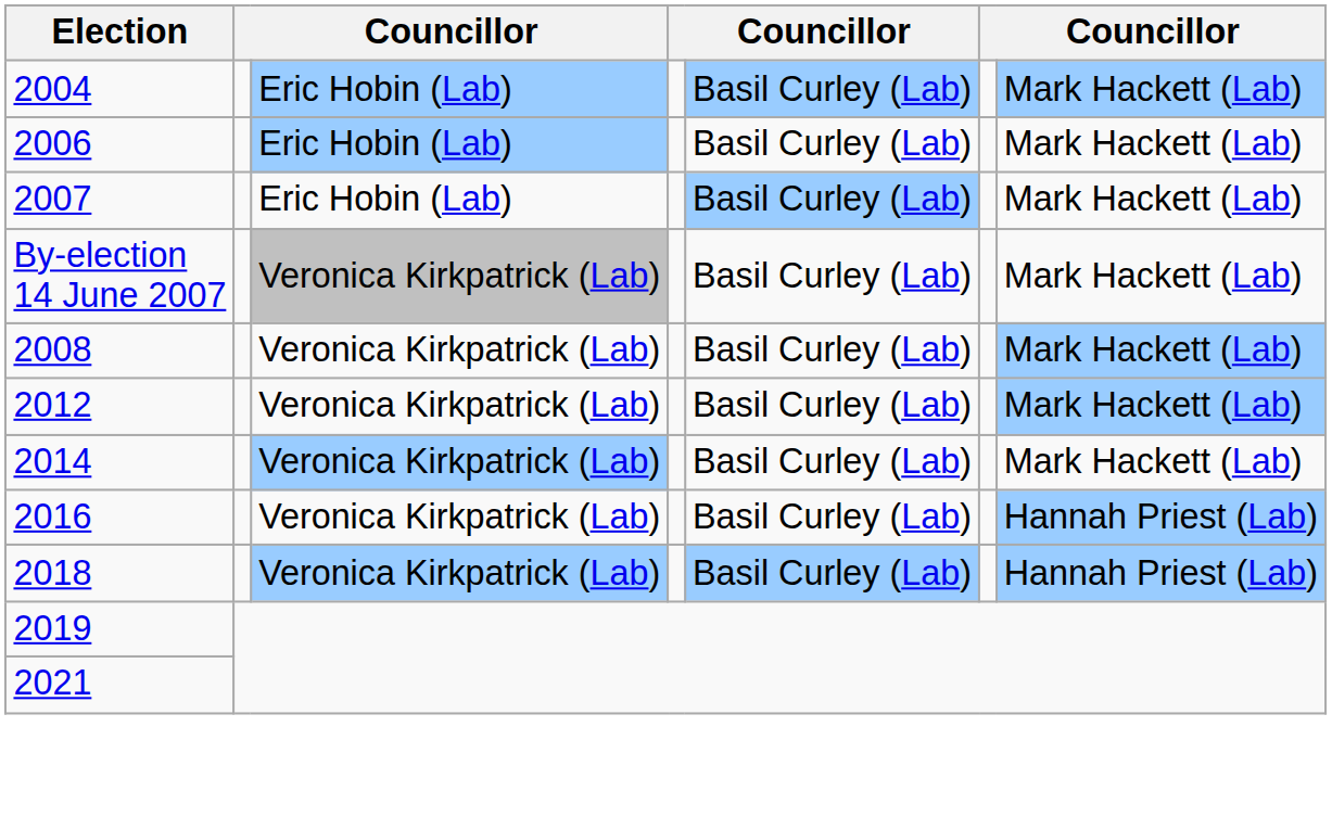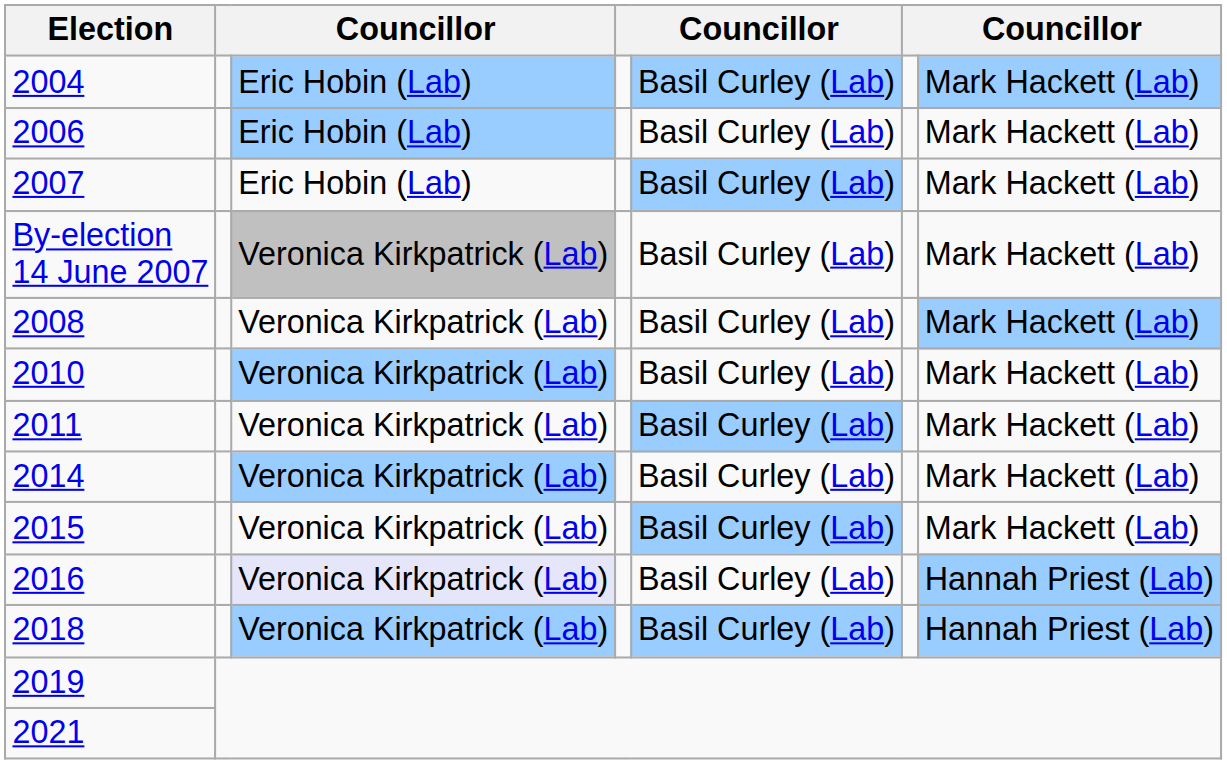+ row: 2010 | Veronica Kirkpatrick (Lab) | Basil Curley (Lab) | Mark Hackett (Lab)
+ row: 2011 | Veronica Kirkpatrick (Lab) | Basil Curley (Lab) | Mark Hackett (Lab)
- row: 2012 | Veronica Kirkpatrick (Lab) | Basil Curley (Lab) | Mark Hackett (Lab)
+ row: 2015 | Veronica Kirkpatrick (Lab) | Basil Curley (Lab) | Mark Hackett (Lab)
2016 | column 3: no background -> lavender background
